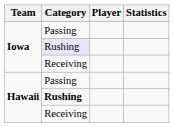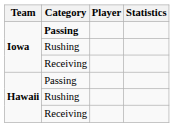Iowa / Passing | Category: normal -> bold
Iowa / Rushing | Category: lavender background -> no background
Hawaii / Rushing | Category: bold -> normal
